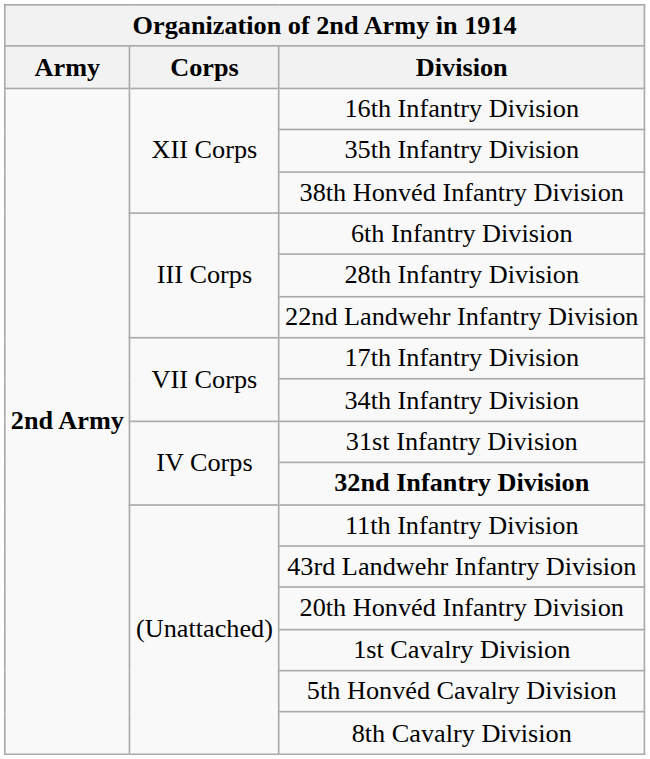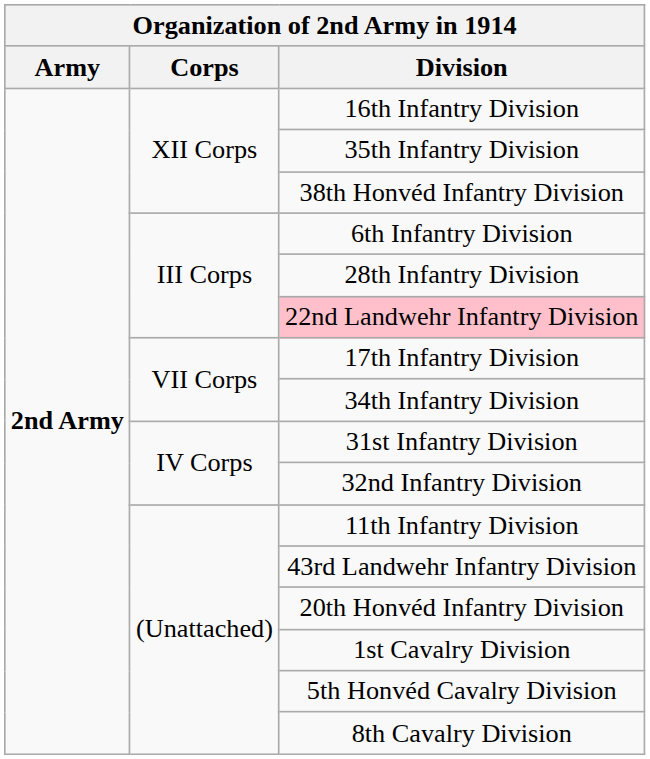22nd Landwehr Infantry Division | Division: no background -> pink background
32nd Infantry Division | Division: bold -> normal
